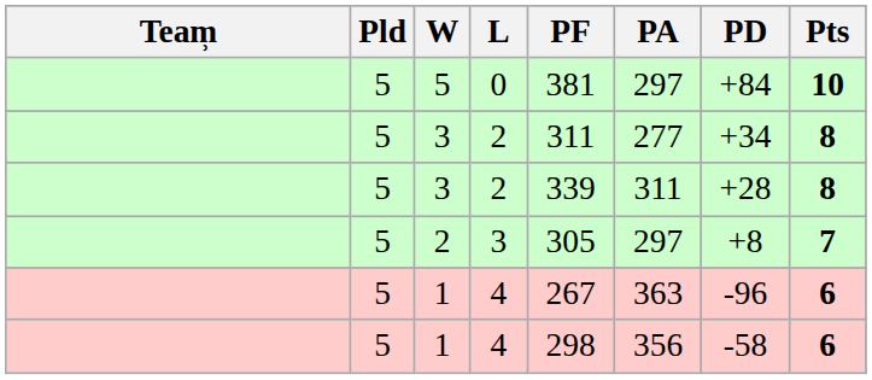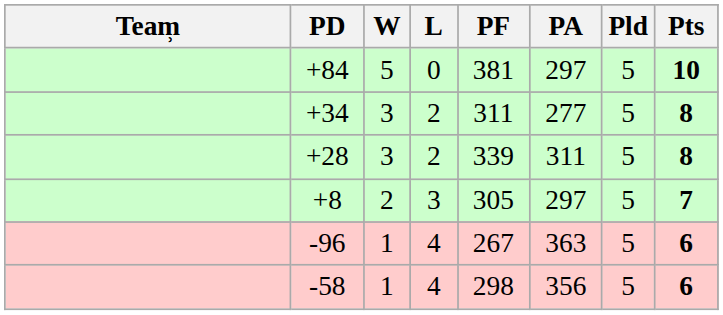columns swapped: Pld <-> PD
